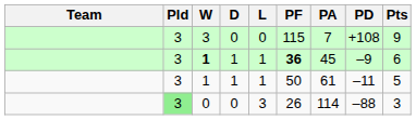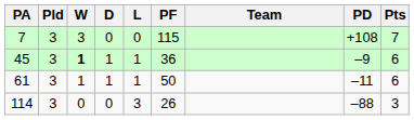columns swapped: Team <-> PA
row 2 | Pts: 9 -> 7
row 3 | PF: bold -> normal
row 4 | Pts: 5 -> 6
row 5 | Pld: lightgreen background -> no background
